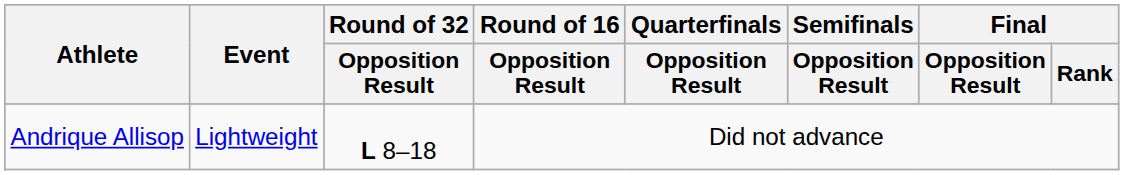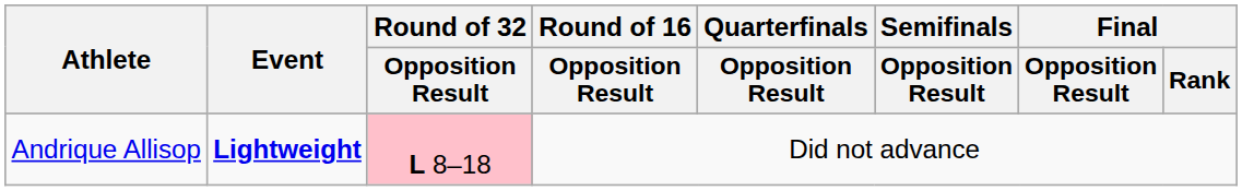Andrique Allisop | Event: normal -> bold
Andrique Allisop | Round of 32 / Opposition Result: no background -> pink background
